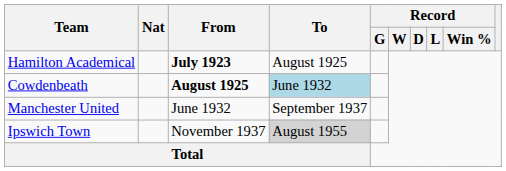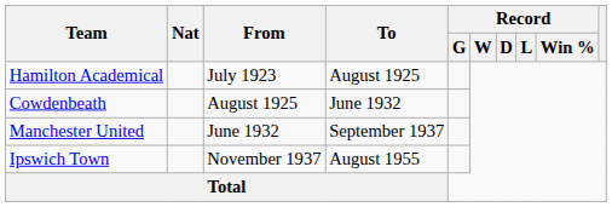Hamilton Academical | From: bold -> normal
Cowdenbeath | From: bold -> normal
Cowdenbeath | To: lightblue background -> no background
Ipswich Town | To: lightgrey background -> no background
